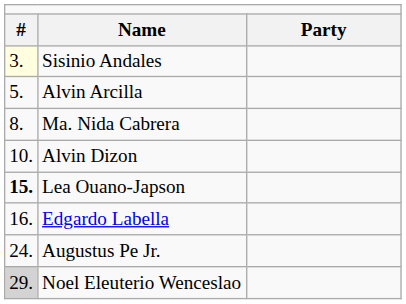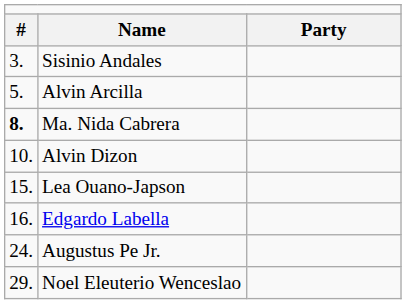Sisinio Andales | column 1: lightyellow background -> no background
Ma. Nida Cabrera | column 1: normal -> bold
Lea Ouano-Japson | column 1: bold -> normal
Noel Eleuterio Wenceslao | column 1: lightgrey background -> no background
